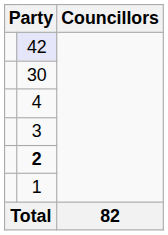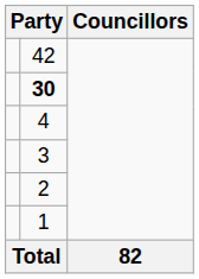42 | column 2: lavender background -> no background
30 | column 2: normal -> bold
2 | column 2: bold -> normal
